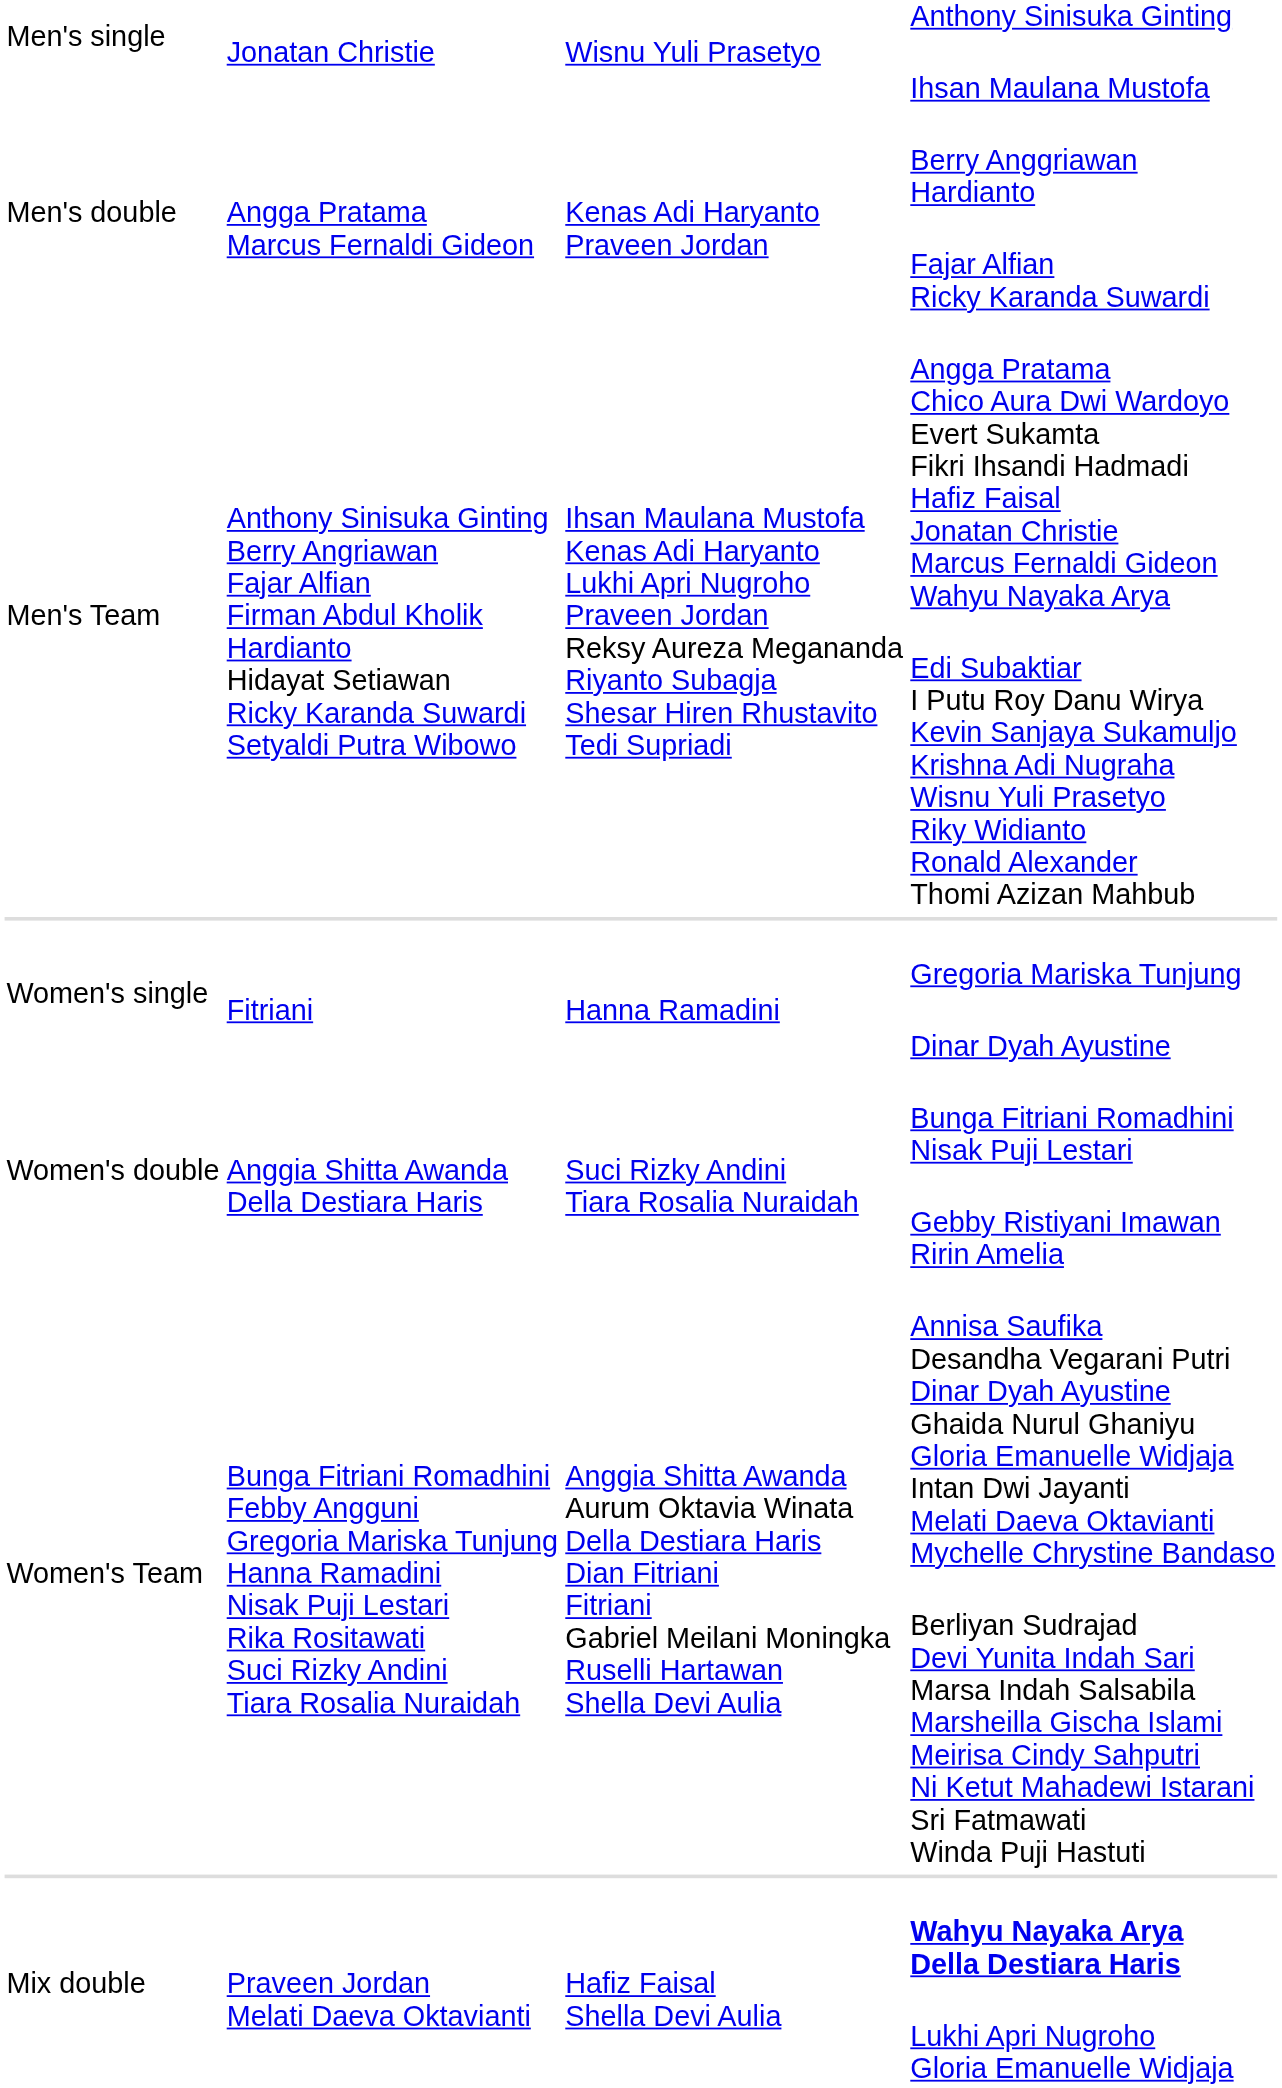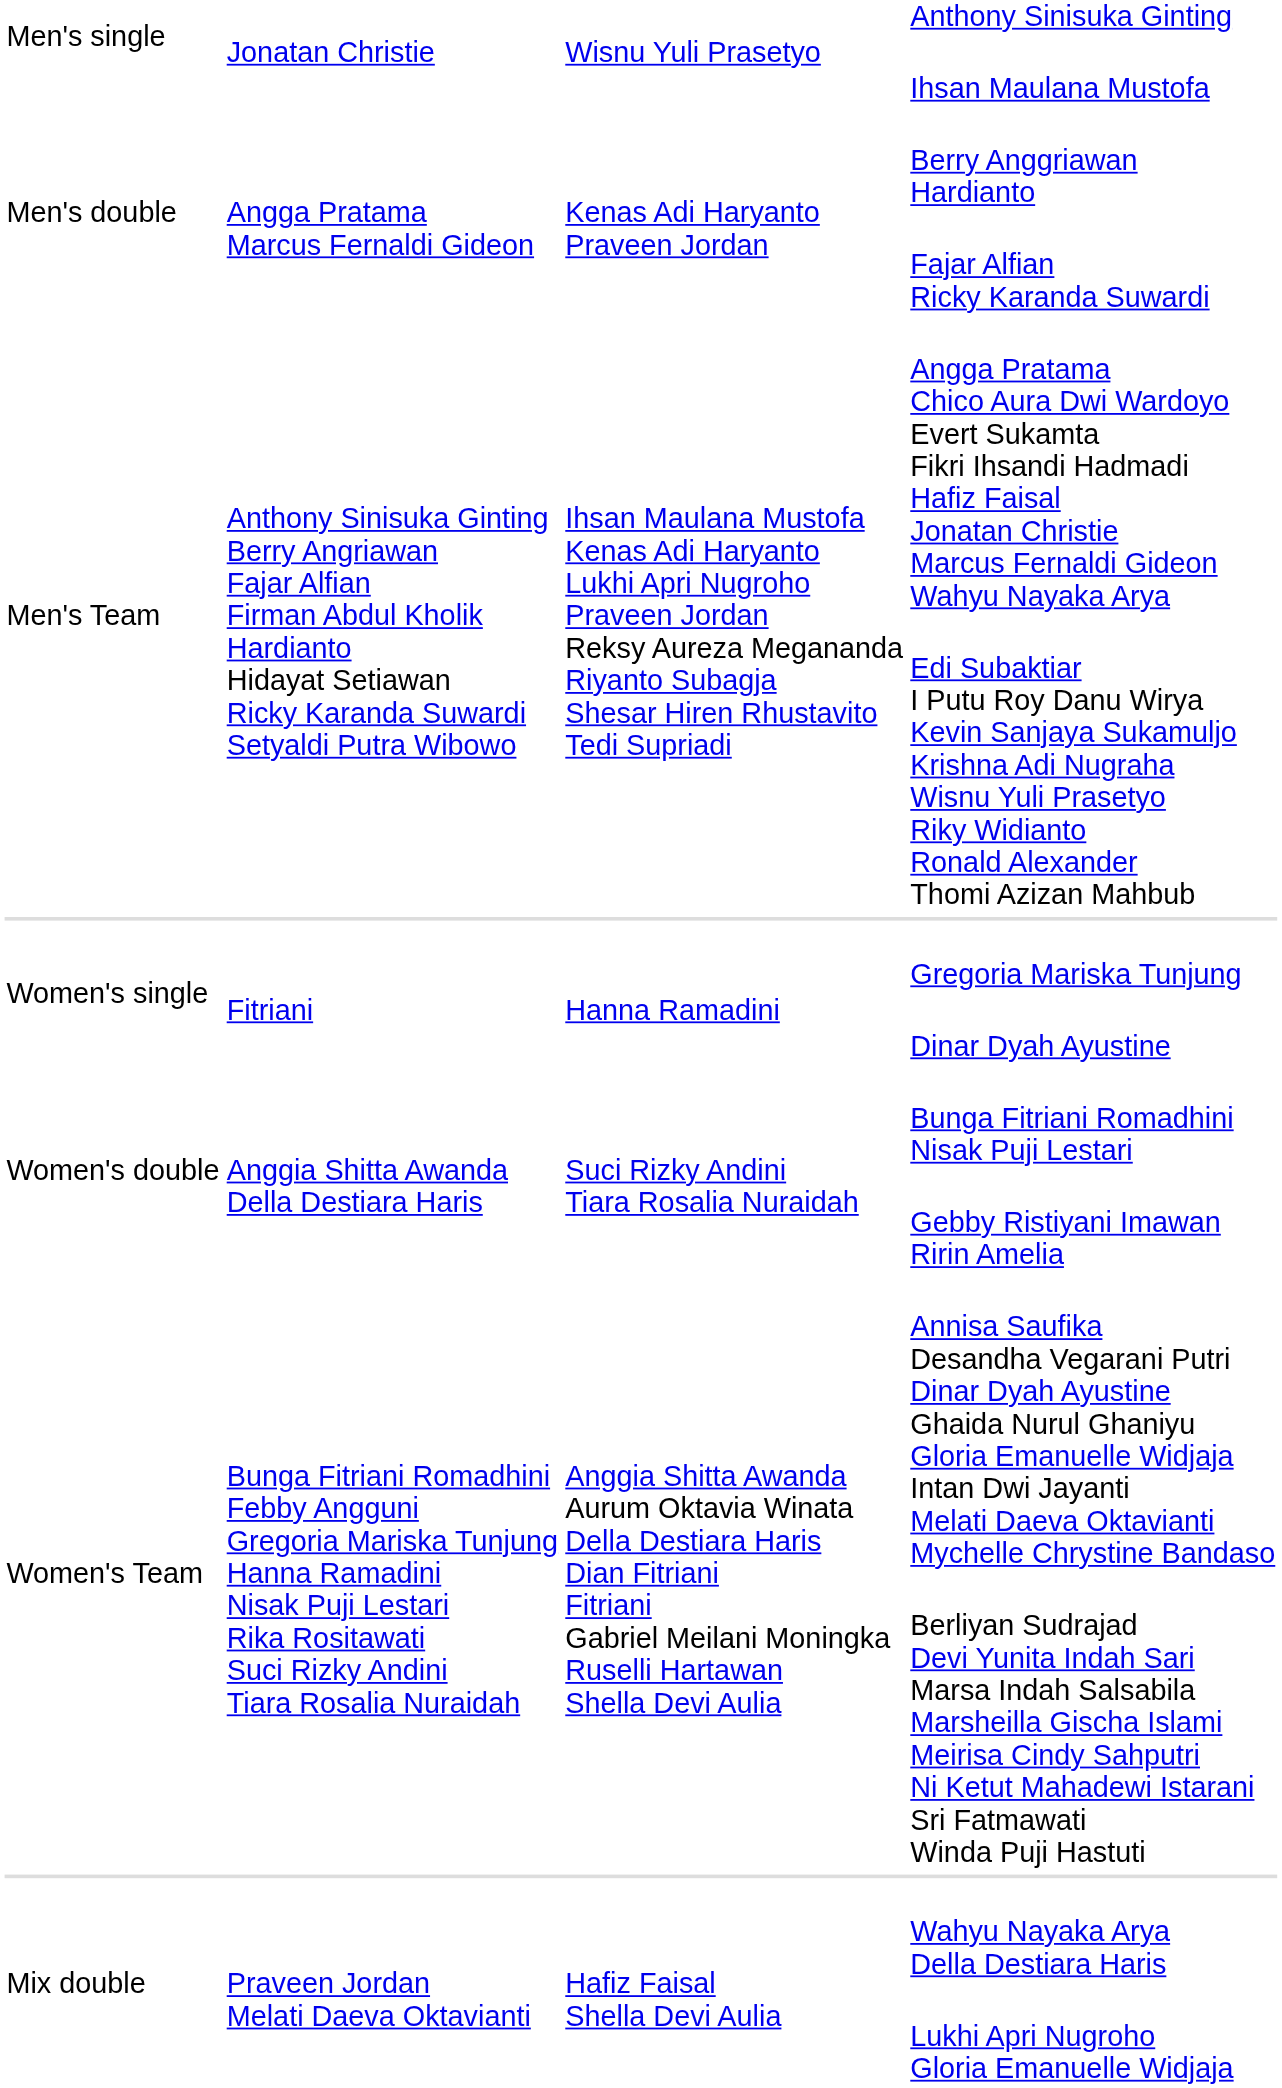Wahyu Nayaka Arya Della Destiara Haris | column 4: bold -> normal
